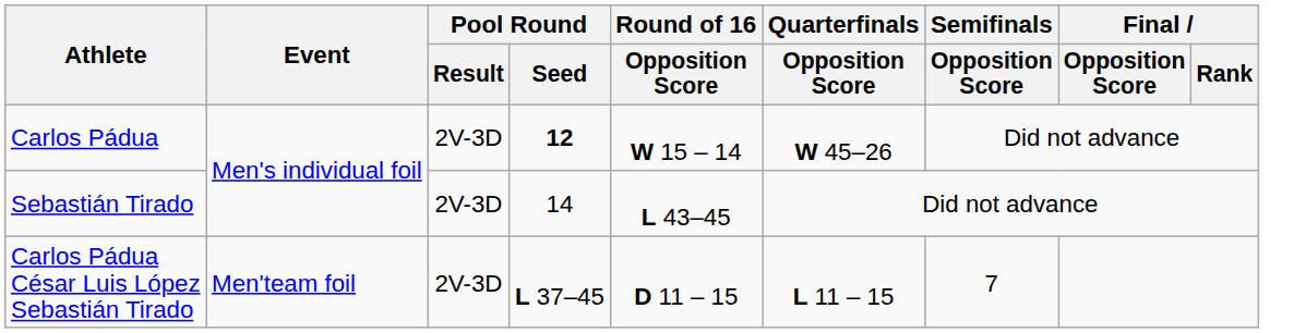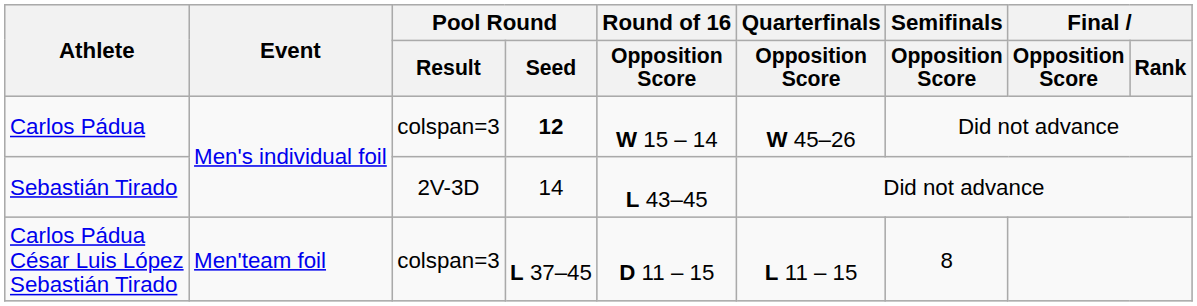Carlos Pádua | Pool Round / Result: 2V-3D -> colspan=3
Carlos Pádua César Luis López Sebastián Tirado | Pool Round / Result: 2V-3D -> colspan=3
Carlos Pádua César Luis López Sebastián Tirado | Semifinals / Opposition Score: 7 -> 8
